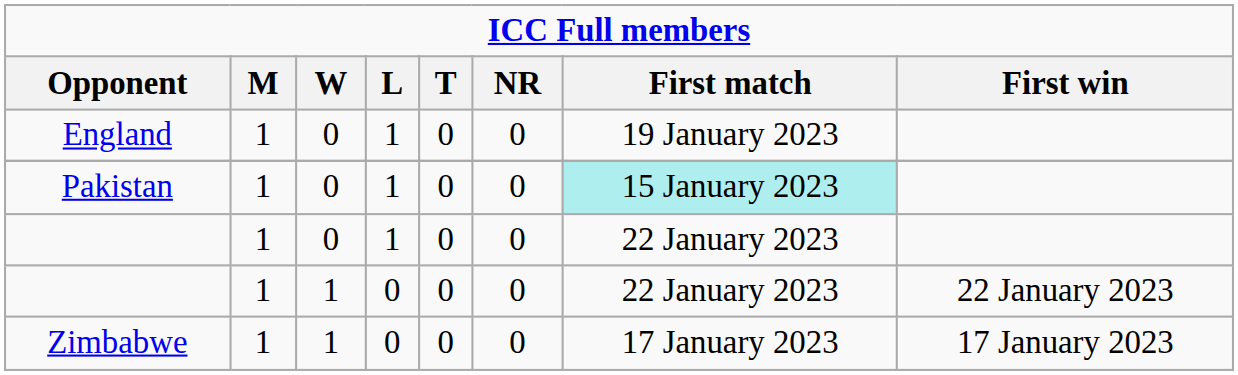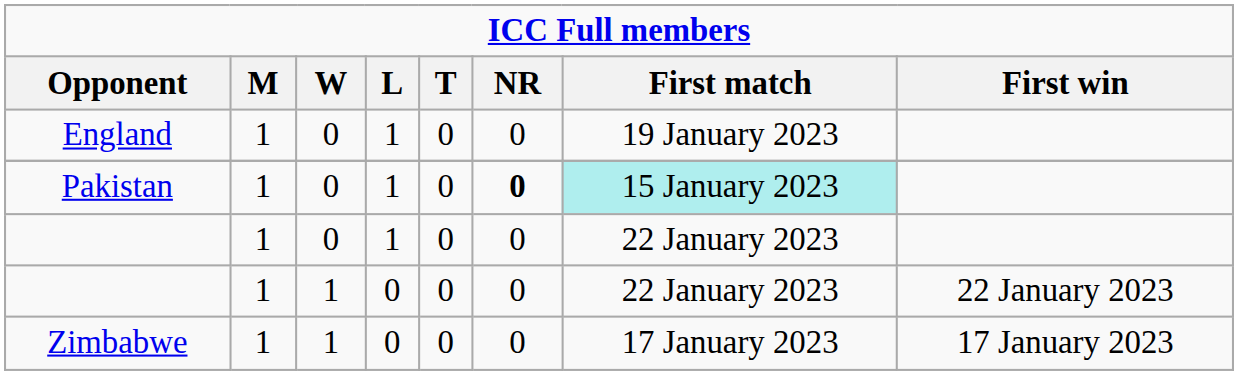Pakistan | NR: normal -> bold
